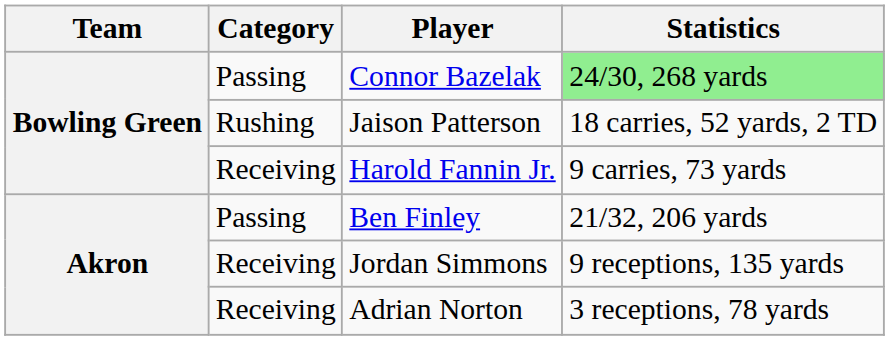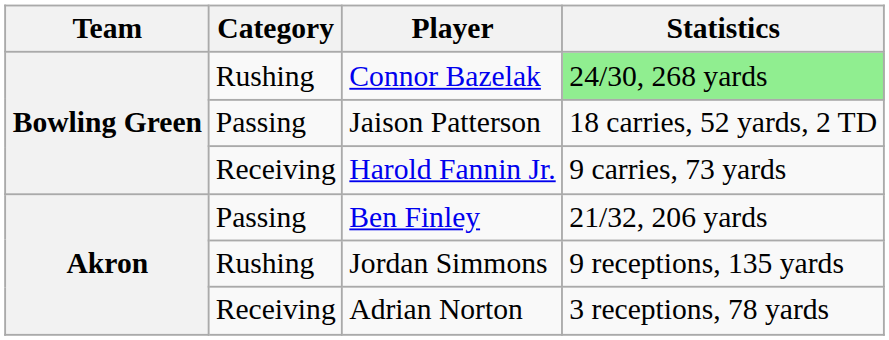Connor Bazelak | Category: Passing -> Rushing
Jaison Patterson | Category: Rushing -> Passing
Jordan Simmons | Category: Receiving -> Rushing
